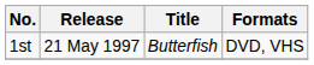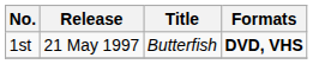1st | Formats: normal -> bold
